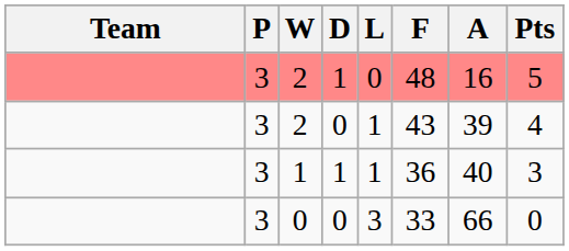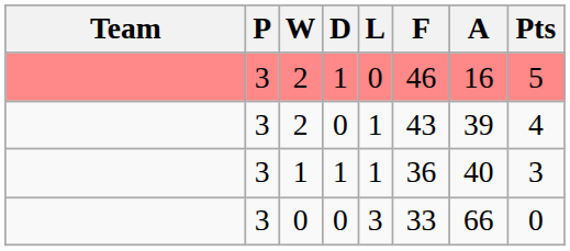row 2 | F: 48 -> 46
